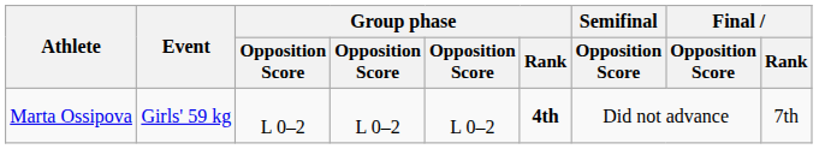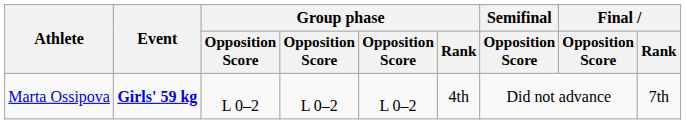Marta Ossipova | Event: normal -> bold
Marta Ossipova | Group phase / Rank: bold -> normal
